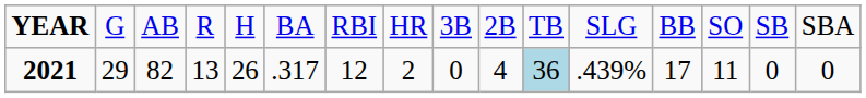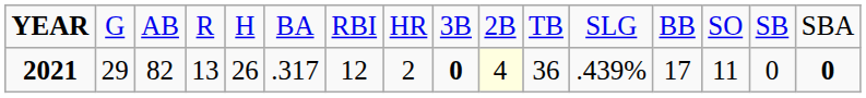2021 | column 9: normal -> bold
2021 | column 10: no background -> lightyellow background
2021 | column 11: lightblue background -> no background
2021 | column 16: normal -> bold
